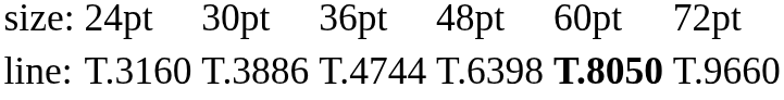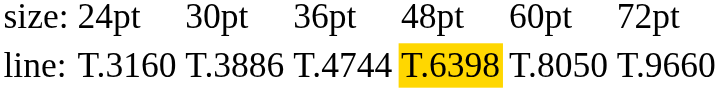line: | column 5: no background -> gold background
line: | column 6: bold -> normal
